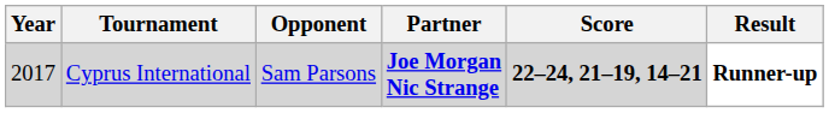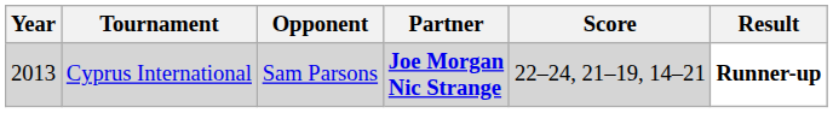Cyprus International | Year: 2017 -> 2013
Cyprus International | Score: bold -> normal
